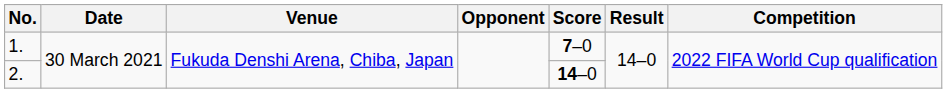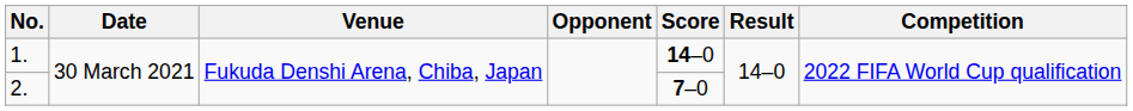1. | Score: 7–0 -> 14–0
2. | Score: 14–0 -> 7–0
